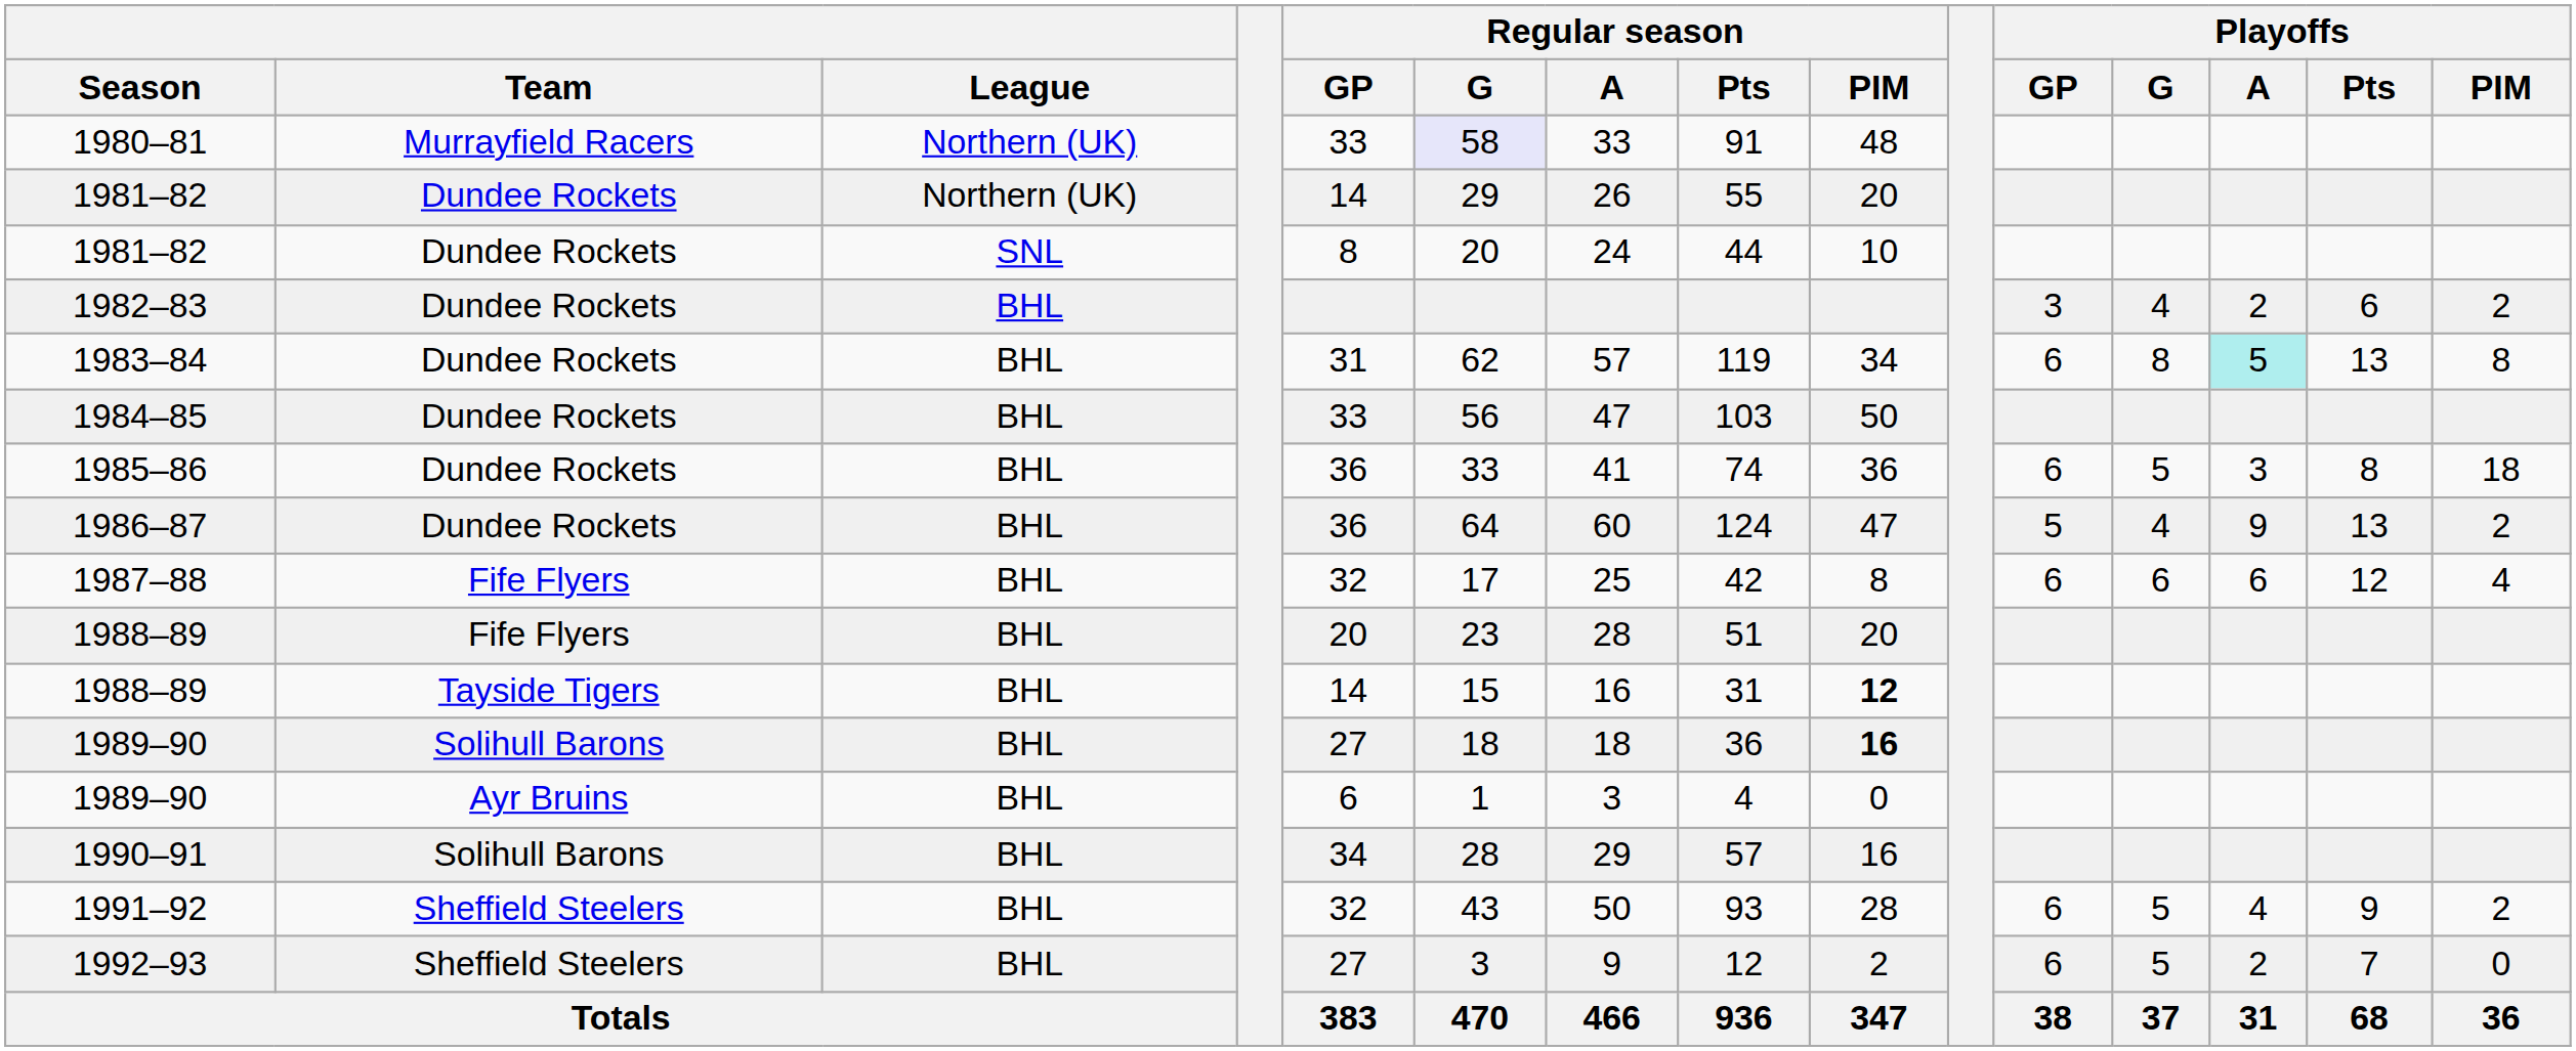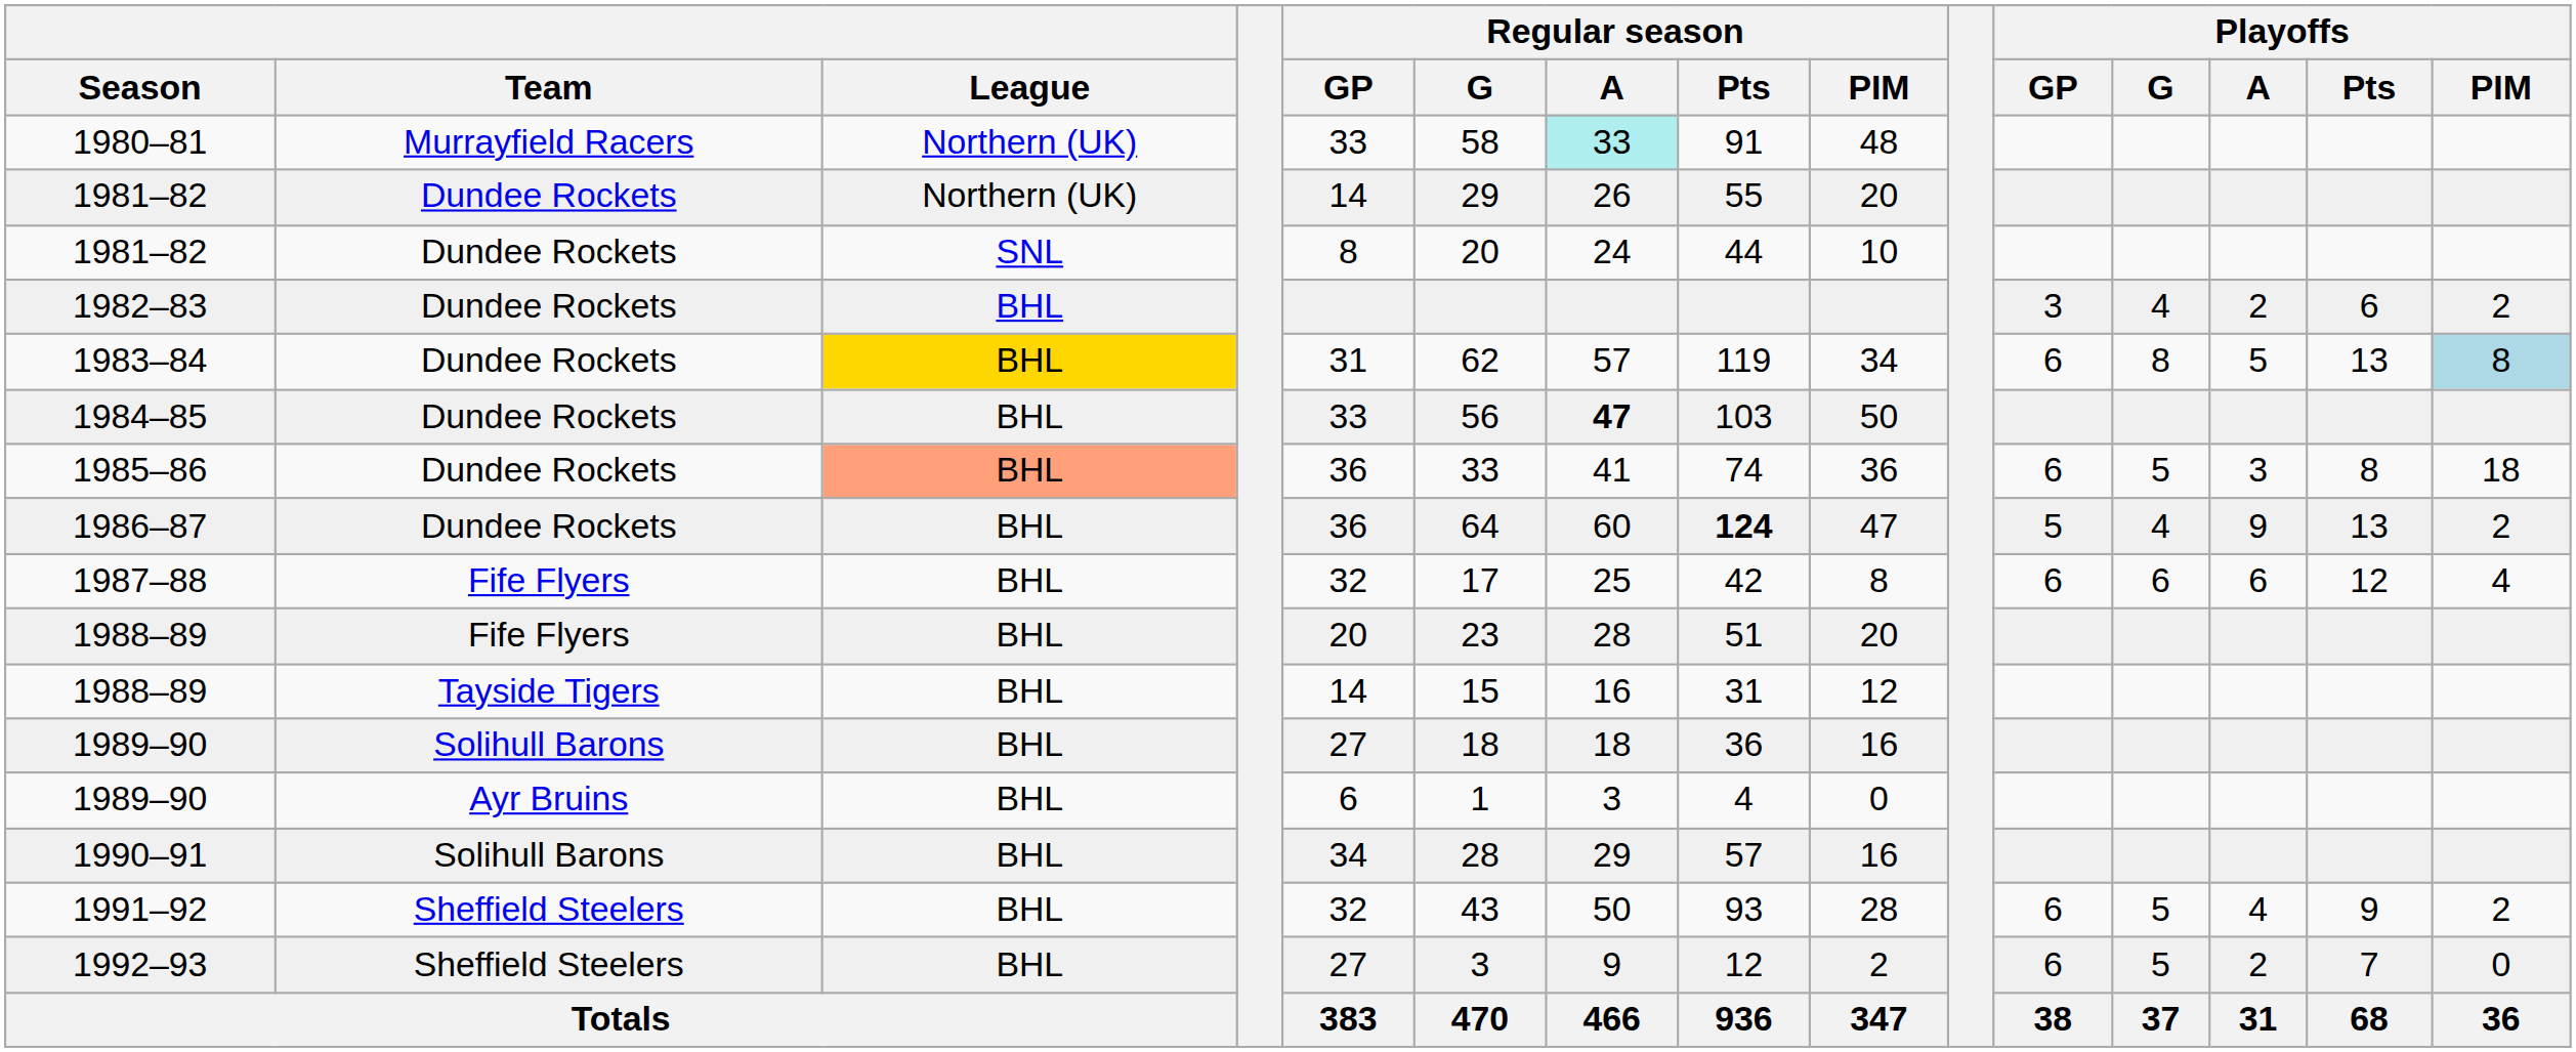1980–81 | Regular season / G: lavender background -> no background
1980–81 | Regular season / A: no background -> paleturquoise background
1983–84 | League: no background -> gold background
1983–84 | Playoffs / A: paleturquoise background -> no background
1983–84 | Playoffs / PIM: no background -> lightblue background
1984–85 | Regular season / A: normal -> bold
1985–86 | League: no background -> lightsalmon background
1986–87 | Regular season / Pts: normal -> bold
1988–89 / Tayside Tigers | Regular season / PIM: bold -> normal
1989–90 / Solihull Barons | Regular season / PIM: bold -> normal
